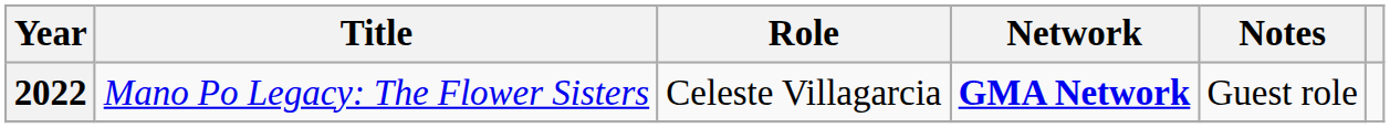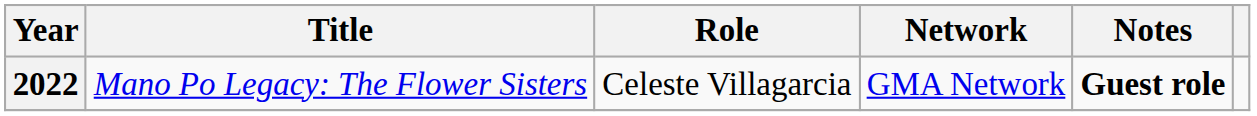2022 | Network: bold -> normal
2022 | Notes: normal -> bold
